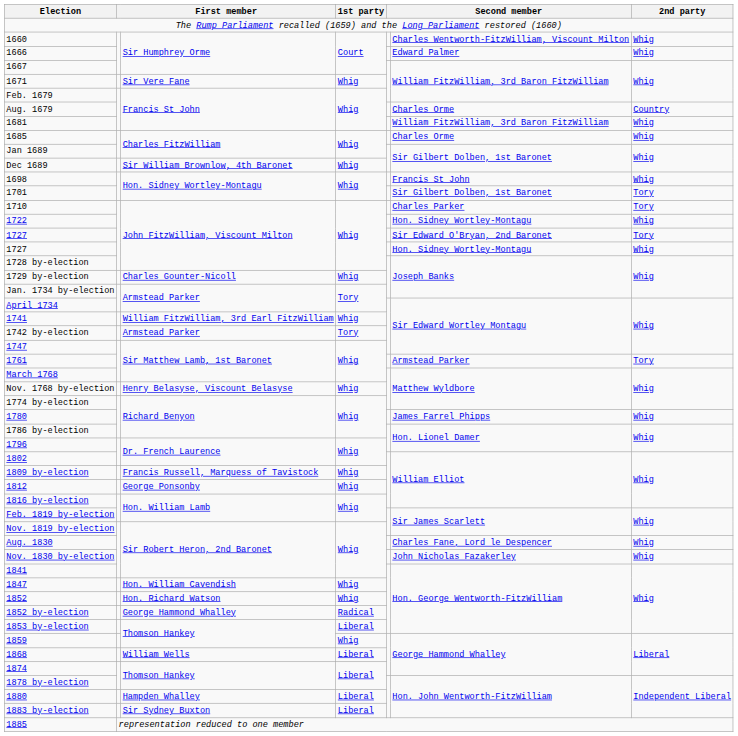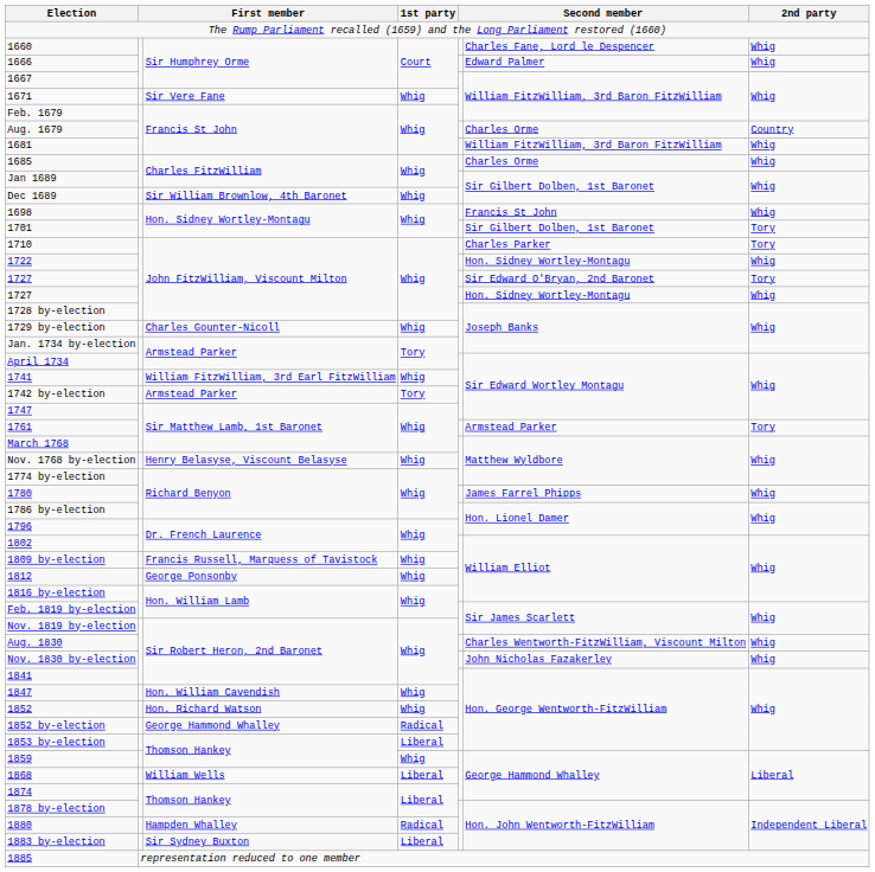1660 | column 6: Charles Wentworth-FitzWilliam, Viscount Milton -> Charles Fane, Lord le Despencer
Aug. 1830 | column 6: Charles Fane, Lord le Despencer -> Charles Wentworth-FitzWilliam, Viscount Milton
1880 | 1st party: Liberal -> Radical
